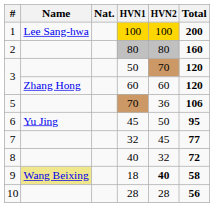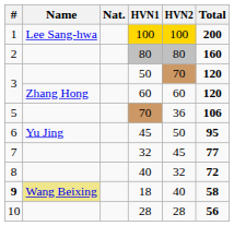18 | #: normal -> bold
18 | HVN2: bold -> normal
